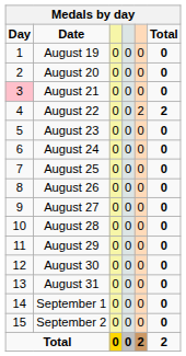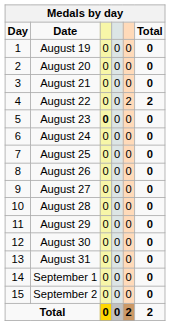August 21 | Day: pink background -> no background
August 23 | column 3: normal -> bold
